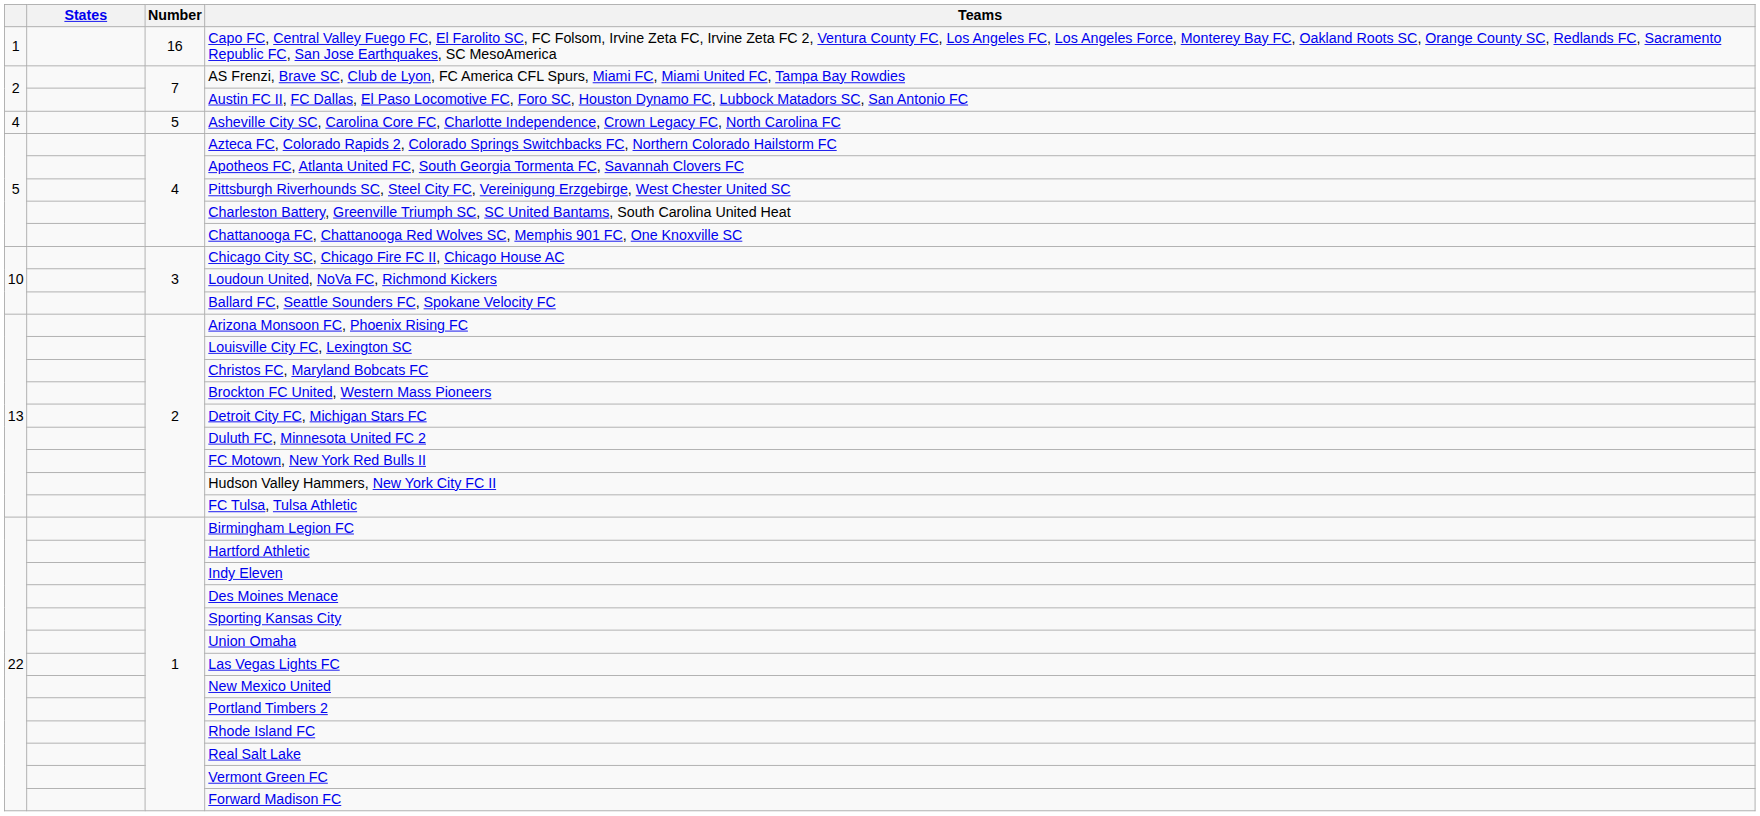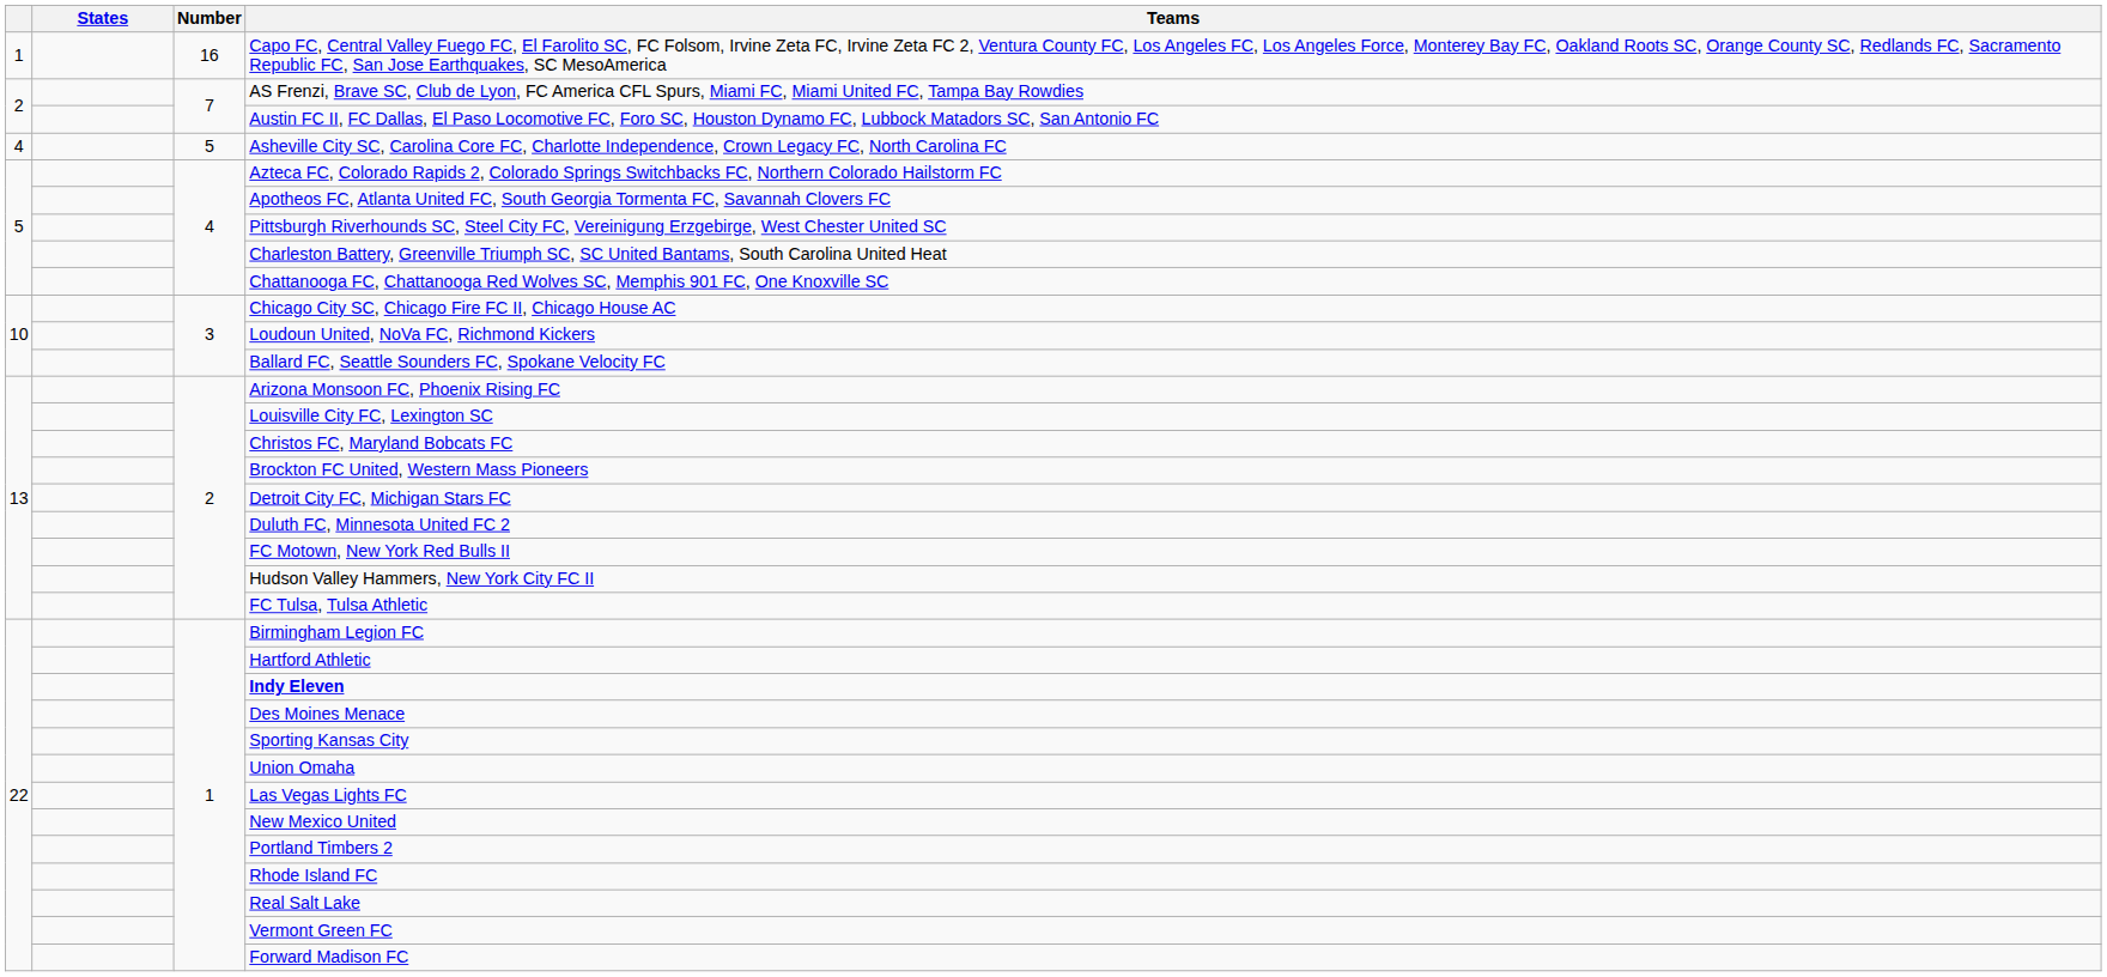Indy Eleven | Teams: normal -> bold
